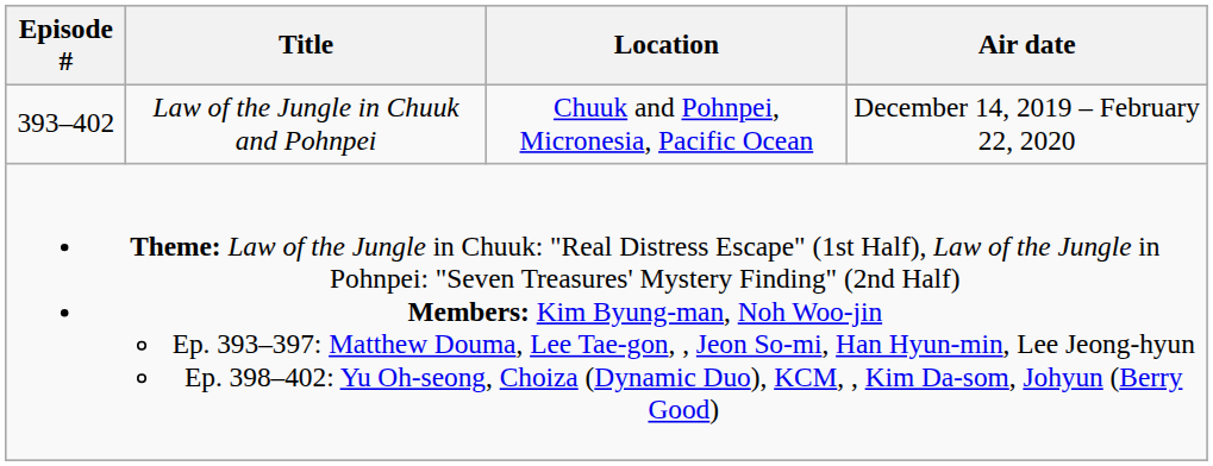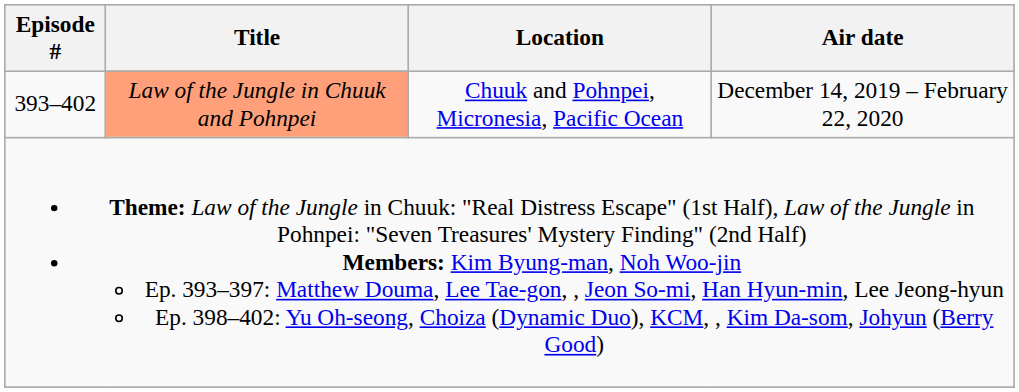393–402 | Title: no background -> lightsalmon background
